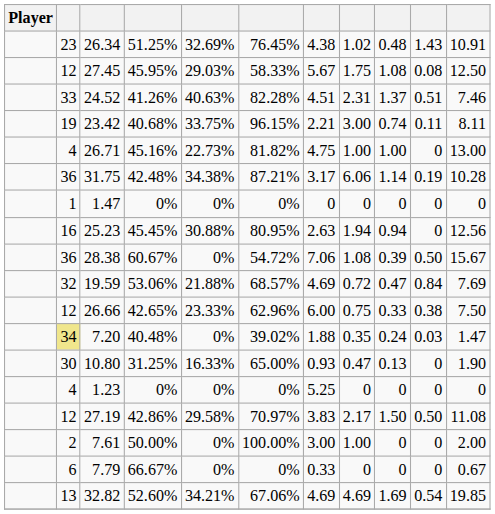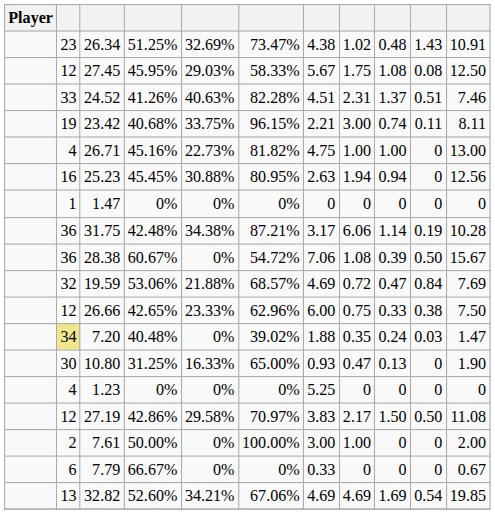26.34 | column 6: 76.45% -> 73.47%
rows swapped: 31.75 <-> 25.23
